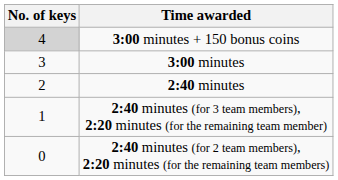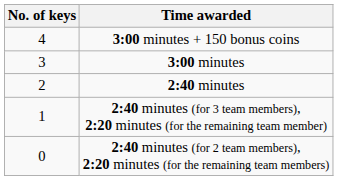3:00 minutes + 150 bonus coins | No. of keys: lightgrey background -> no background
